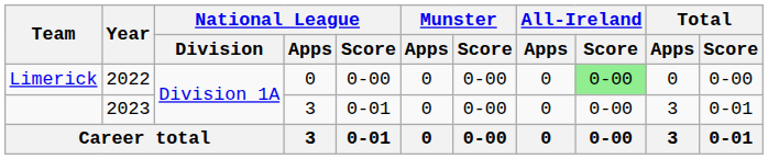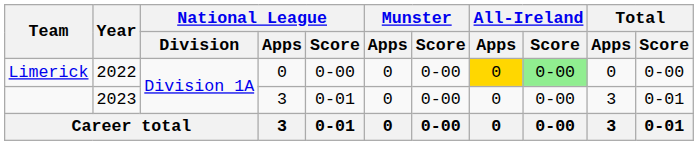Limerick | All-Ireland / Apps: no background -> gold background
